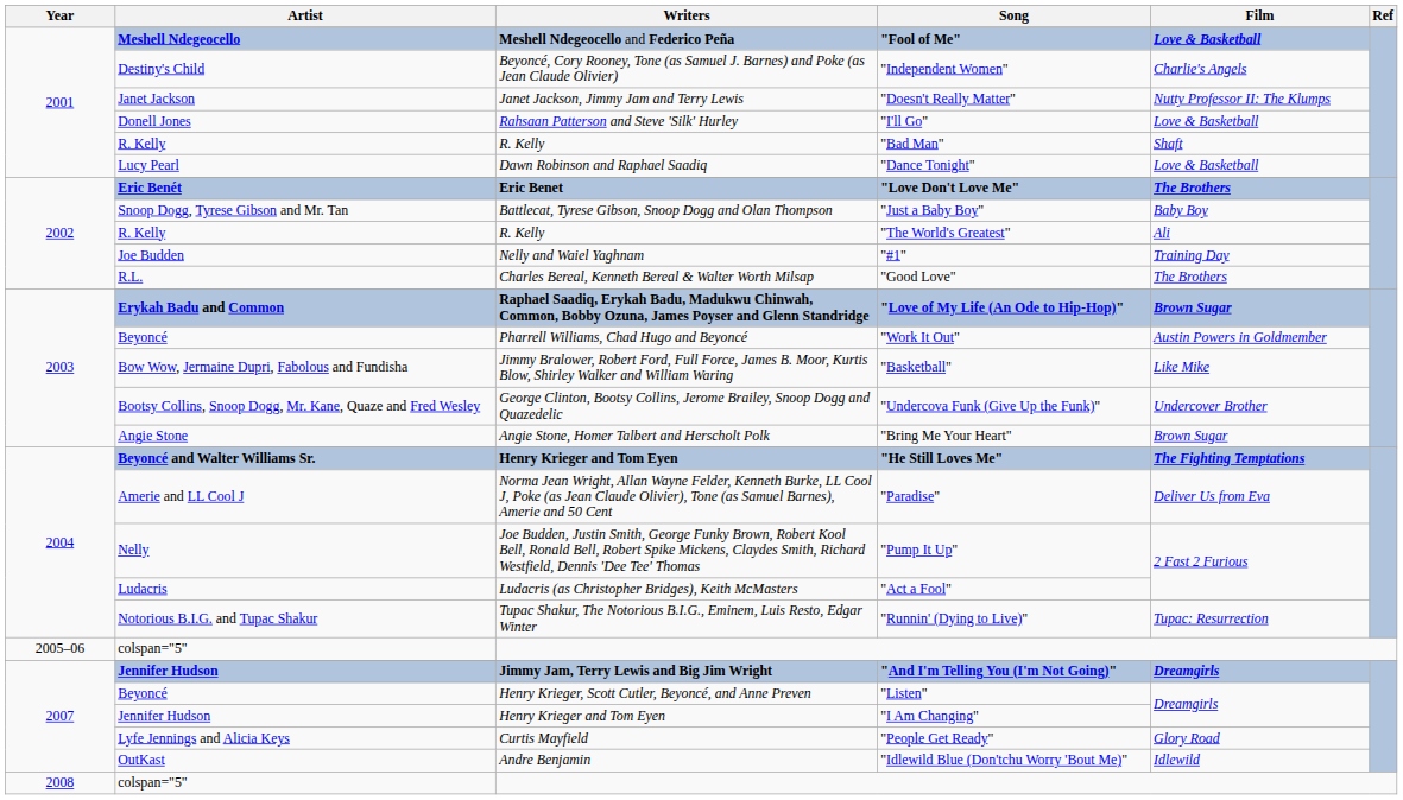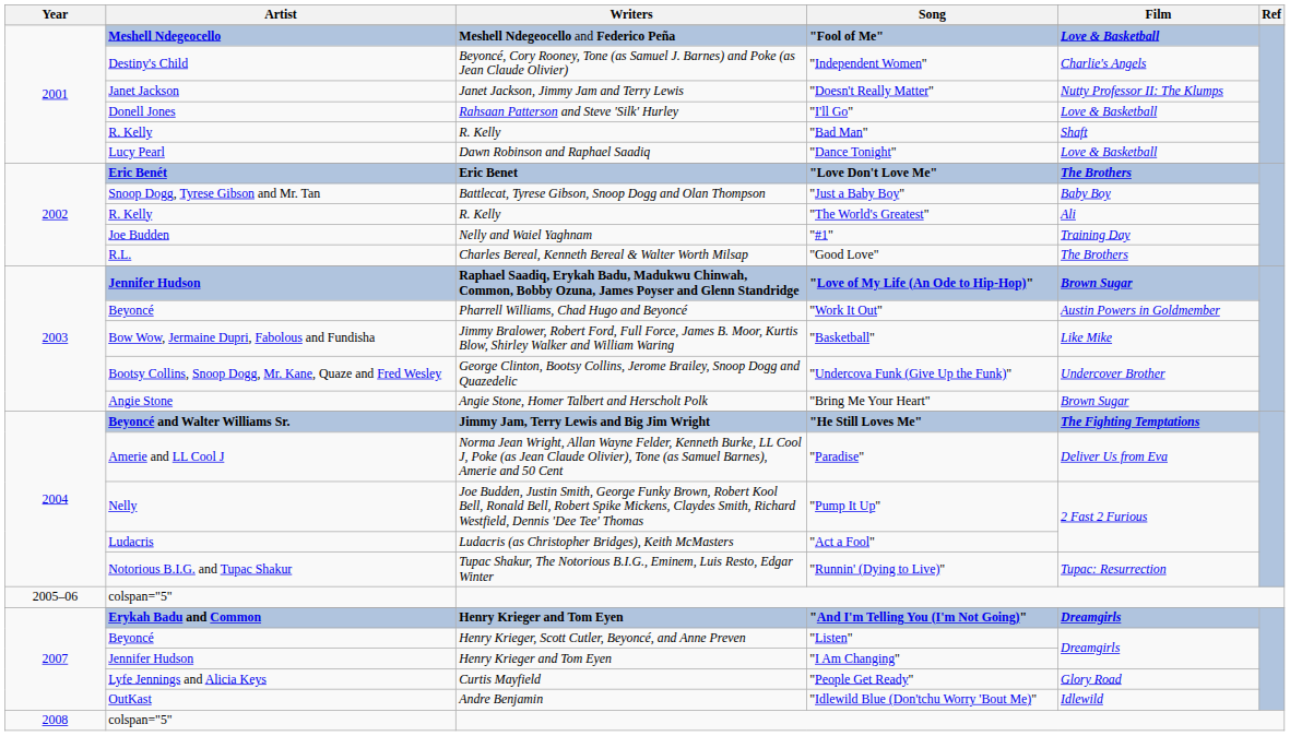"Love of My Life (An Ode to Hip-Hop)" | Artist: Erykah Badu and Common -> Jennifer Hudson
"He Still Loves Me" | Writers: Henry Krieger and Tom Eyen -> Jimmy Jam, Terry Lewis and Big Jim Wright
"And I'm Telling You (I'm Not Going)" | Artist: Jennifer Hudson -> Erykah Badu and Common
"And I'm Telling You (I'm Not Going)" | Writers: Jimmy Jam, Terry Lewis and Big Jim Wright -> Henry Krieger and Tom Eyen
